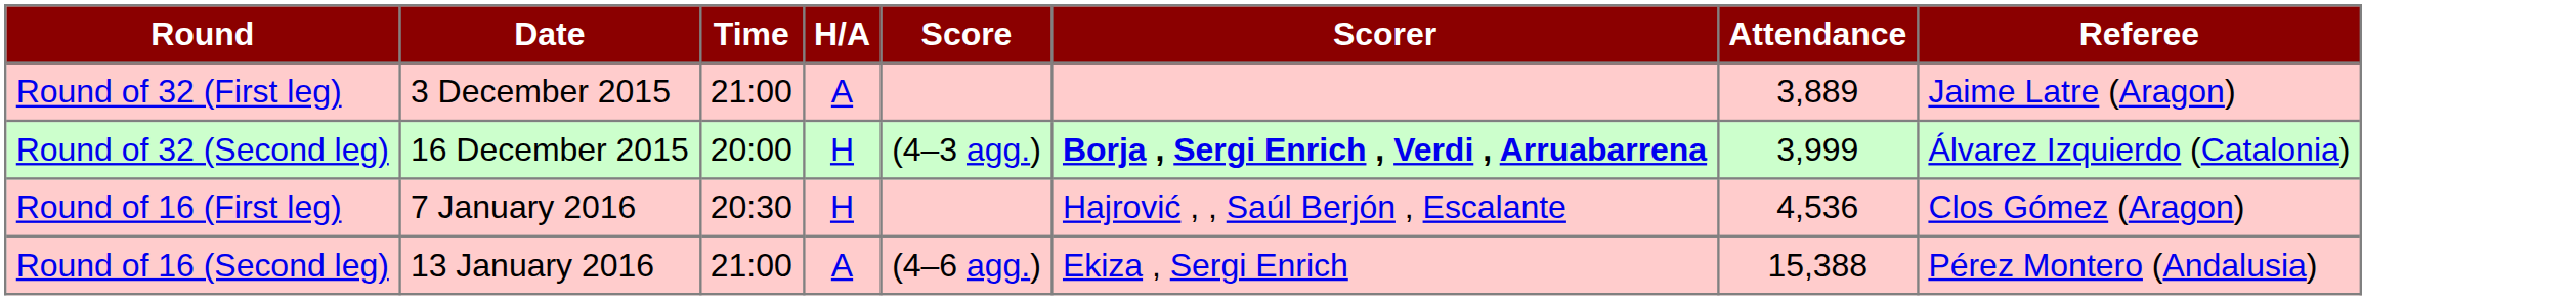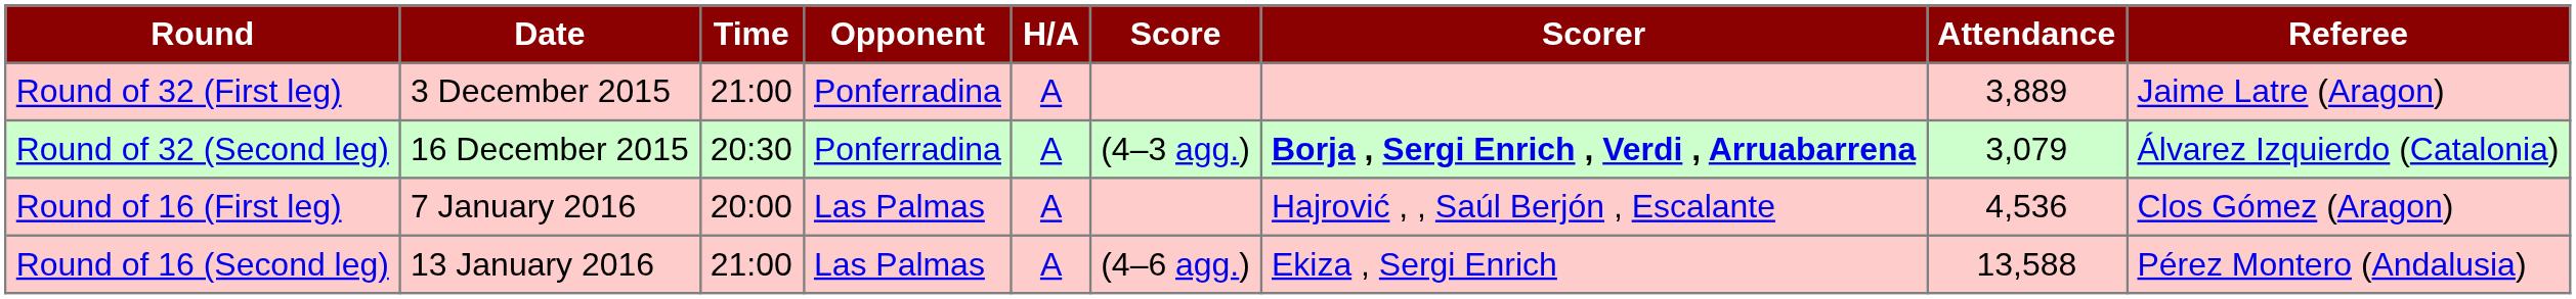+ column: Opponent | Ponferradina | Ponferradina | Las Palmas | Las Palmas
Round of 32 (Second leg) | Time: 20:00 -> 20:30
Round of 32 (Second leg) | H/A: H -> A
Round of 32 (Second leg) | Attendance: 3,999 -> 3,079
Round of 16 (First leg) | Time: 20:30 -> 20:00
Round of 16 (First leg) | H/A: H -> A
Round of 16 (Second leg) | Attendance: 15,388 -> 13,588
